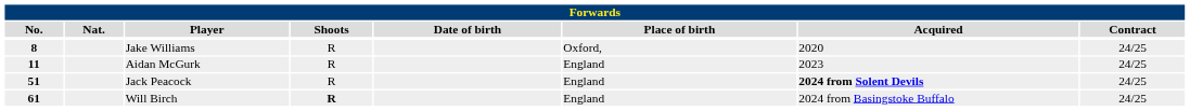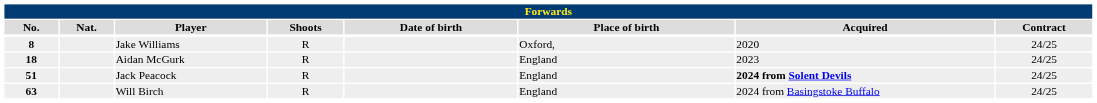Aidan McGurk | No.: 11 -> 18
Will Birch | No.: 61 -> 63
Will Birch | Shoots: bold -> normal
